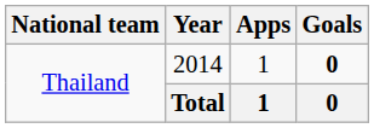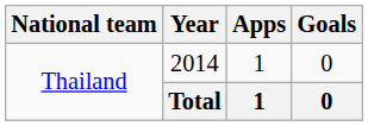Thailand / 2014 | Goals: bold -> normal
